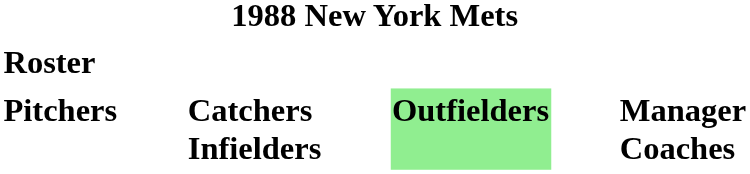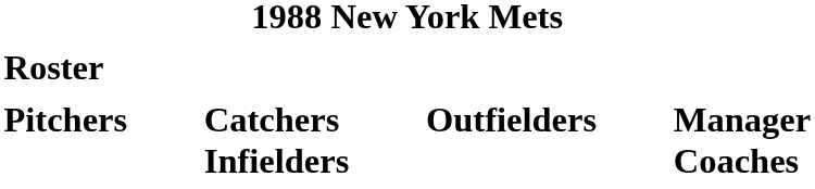Pitchers | column 3: lightgreen background -> no background
